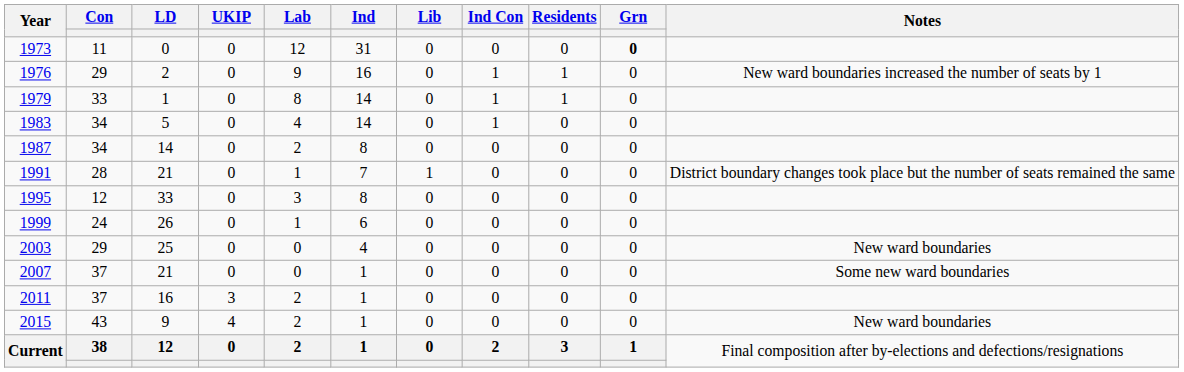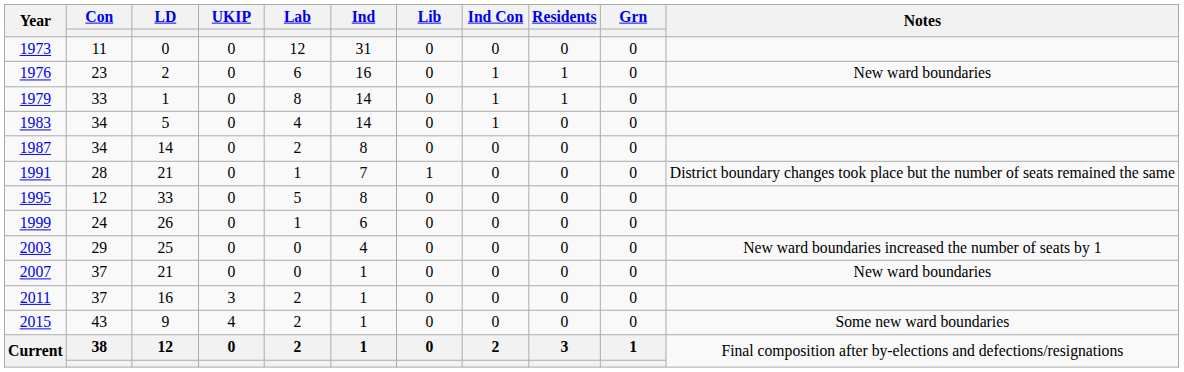1973 | Grn: bold -> normal
1976 | Con: 29 -> 23
1976 | Lab: 9 -> 6
1976 | Notes: New ward boundaries increased the number of seats by 1 -> New ward boundaries
1995 | Lab: 3 -> 5
2003 | Notes: New ward boundaries -> New ward boundaries increased the number of seats by 1
2007 | Notes: Some new ward boundaries -> New ward boundaries
2015 | Notes: New ward boundaries -> Some new ward boundaries
